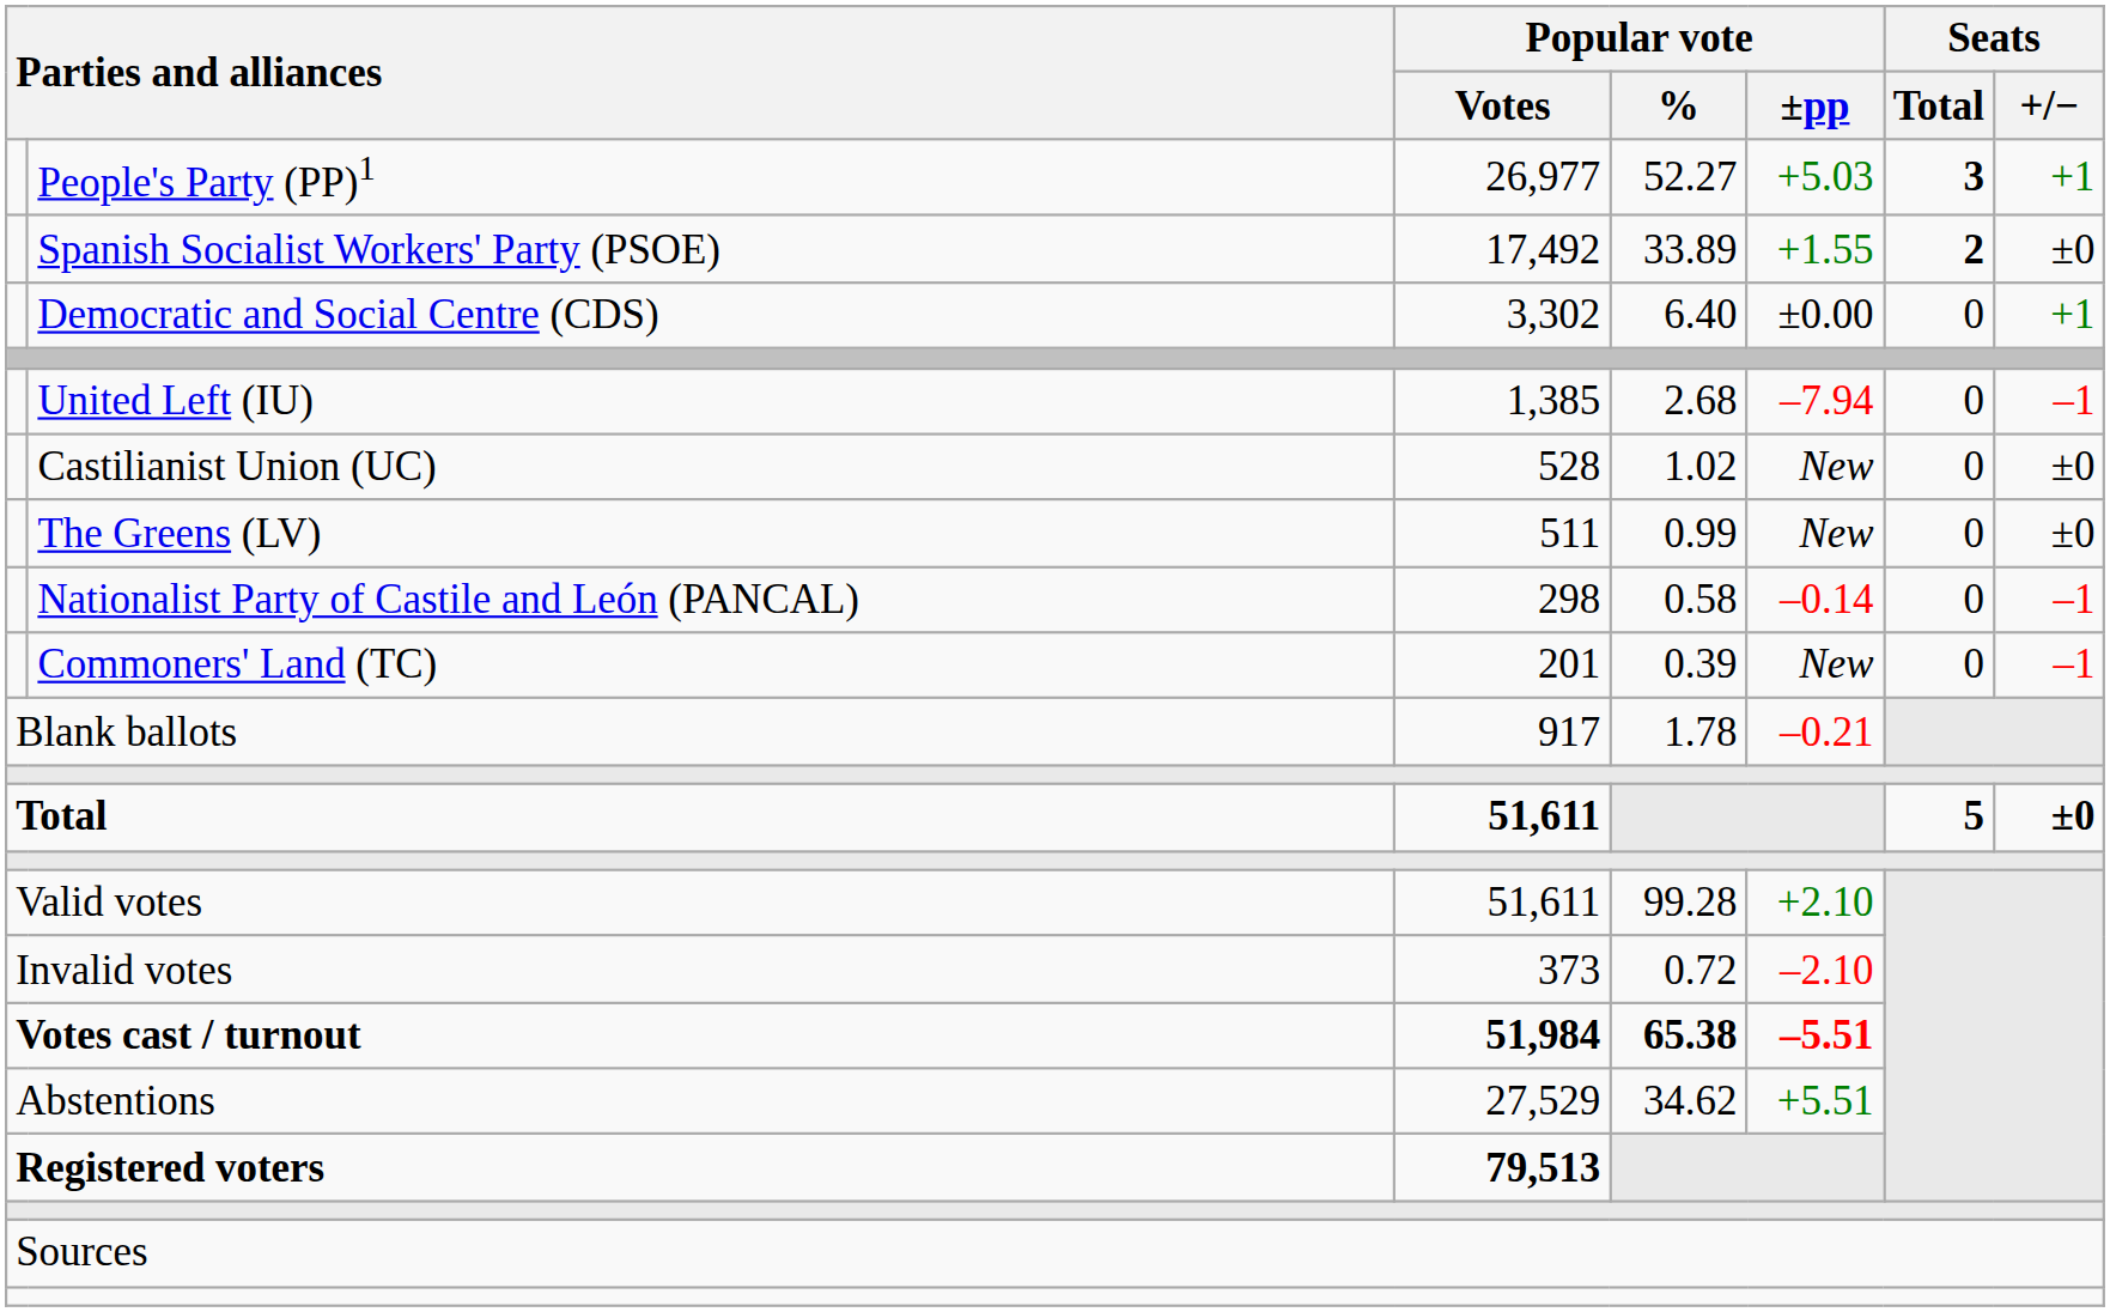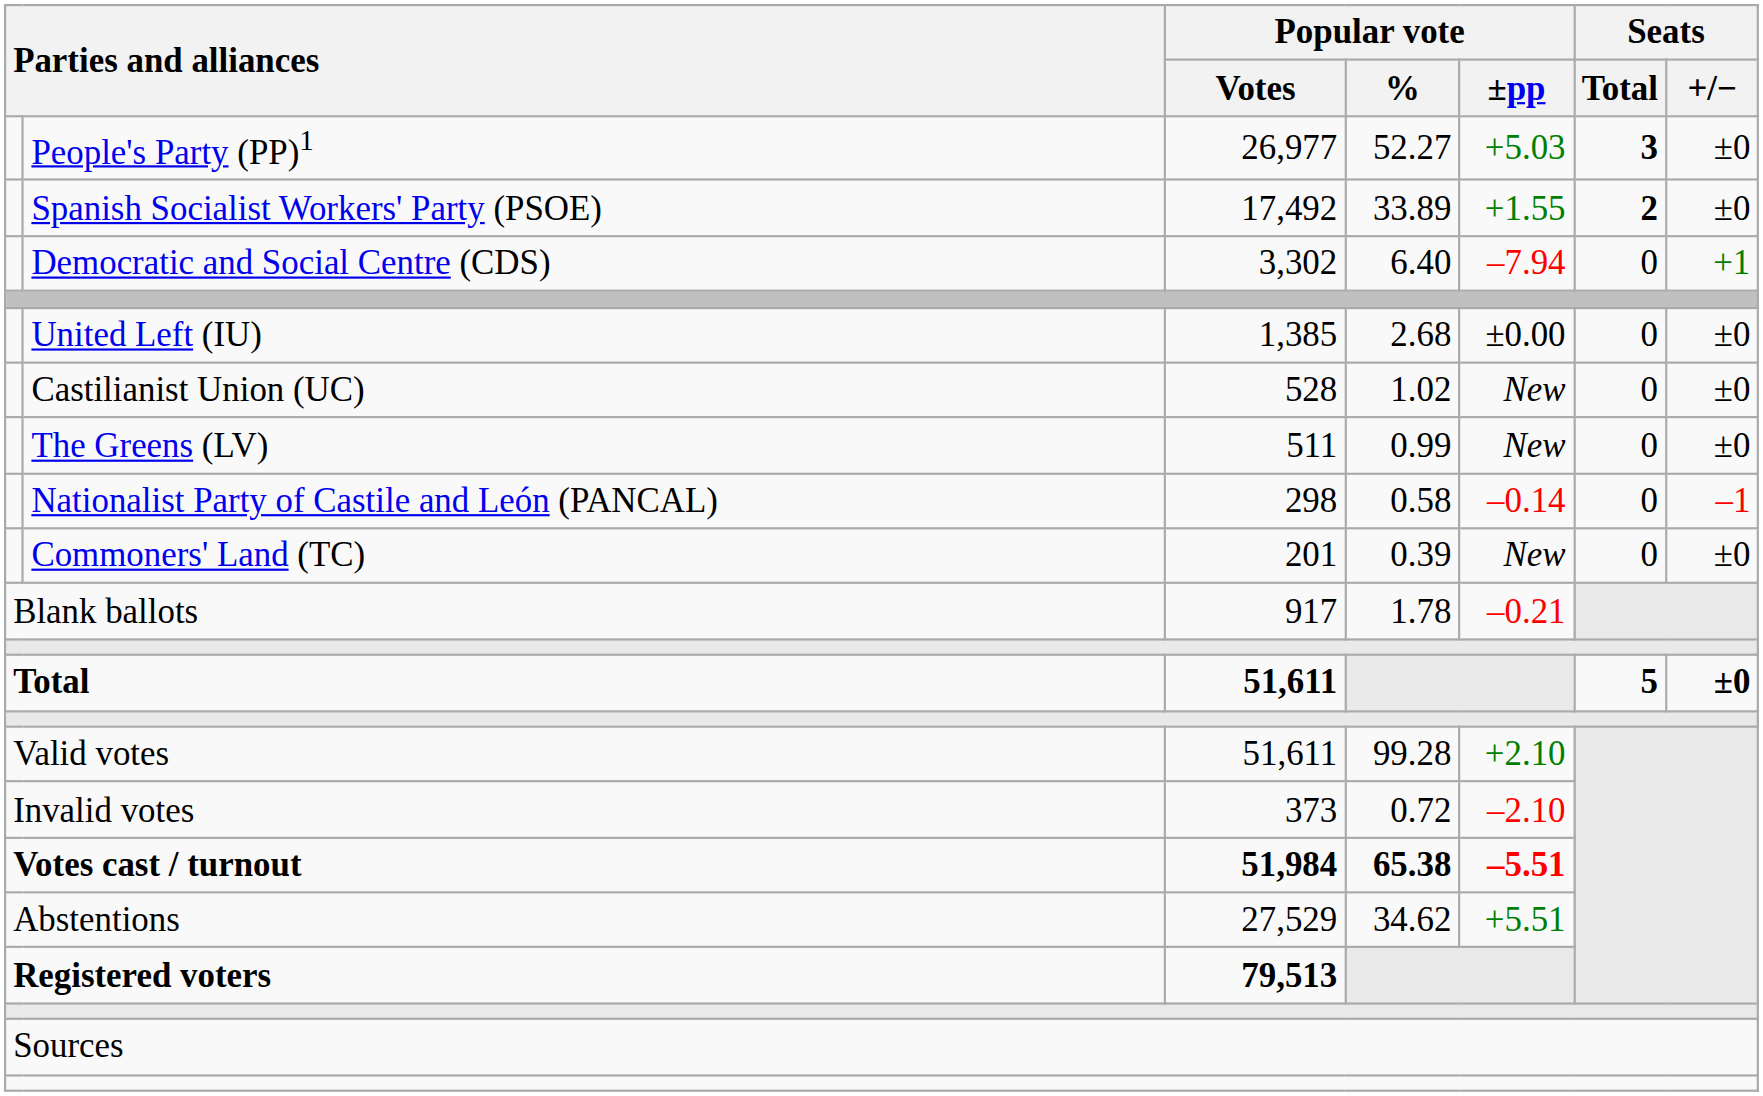People's Party (PP)1 | Seats / +/−: +1 -> ±0
Democratic and Social Centre (CDS) | Popular vote / ±pp: ±0.00 -> –7.94
United Left (IU) | Popular vote / ±pp: –7.94 -> ±0.00
United Left (IU) | Seats / +/−: –1 -> ±0
Commoners' Land (TC) | Seats / +/−: –1 -> ±0
